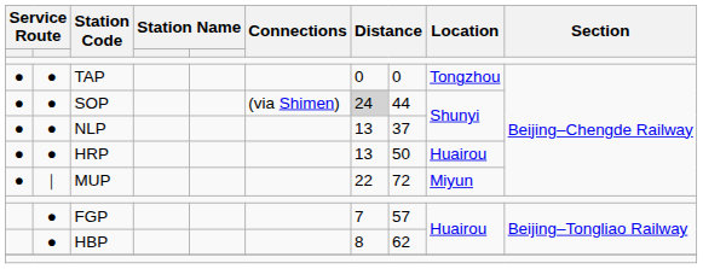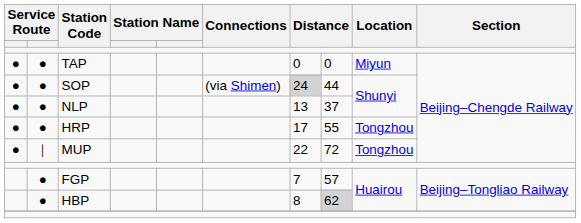TAP | Location: Tongzhou -> Miyun
HRP | column 7: 13 -> 17
HRP | column 8: 50 -> 55
HRP | Location: Huairou -> Tongzhou
MUP | Location: Miyun -> Tongzhou
HBP | column 8: no background -> lightgrey background
